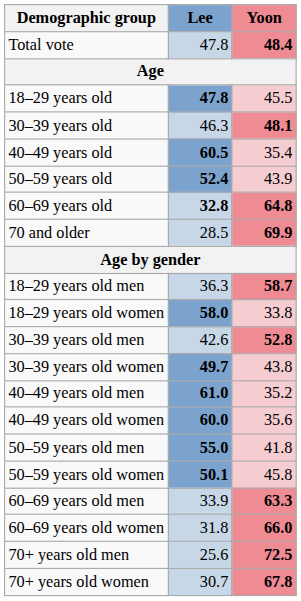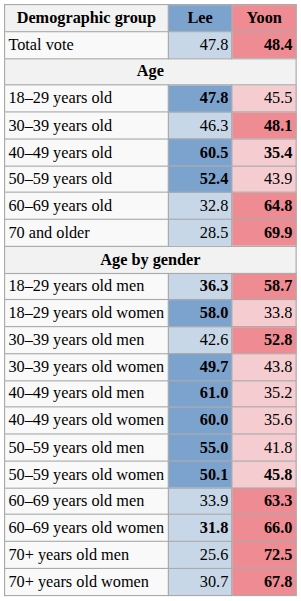40–49 years old | Yoon: normal -> bold
60–69 years old | Lee: bold -> normal
18–29 years old men | Lee: normal -> bold
50–59 years old women | Yoon: normal -> bold
60–69 years old women | Lee: normal -> bold
